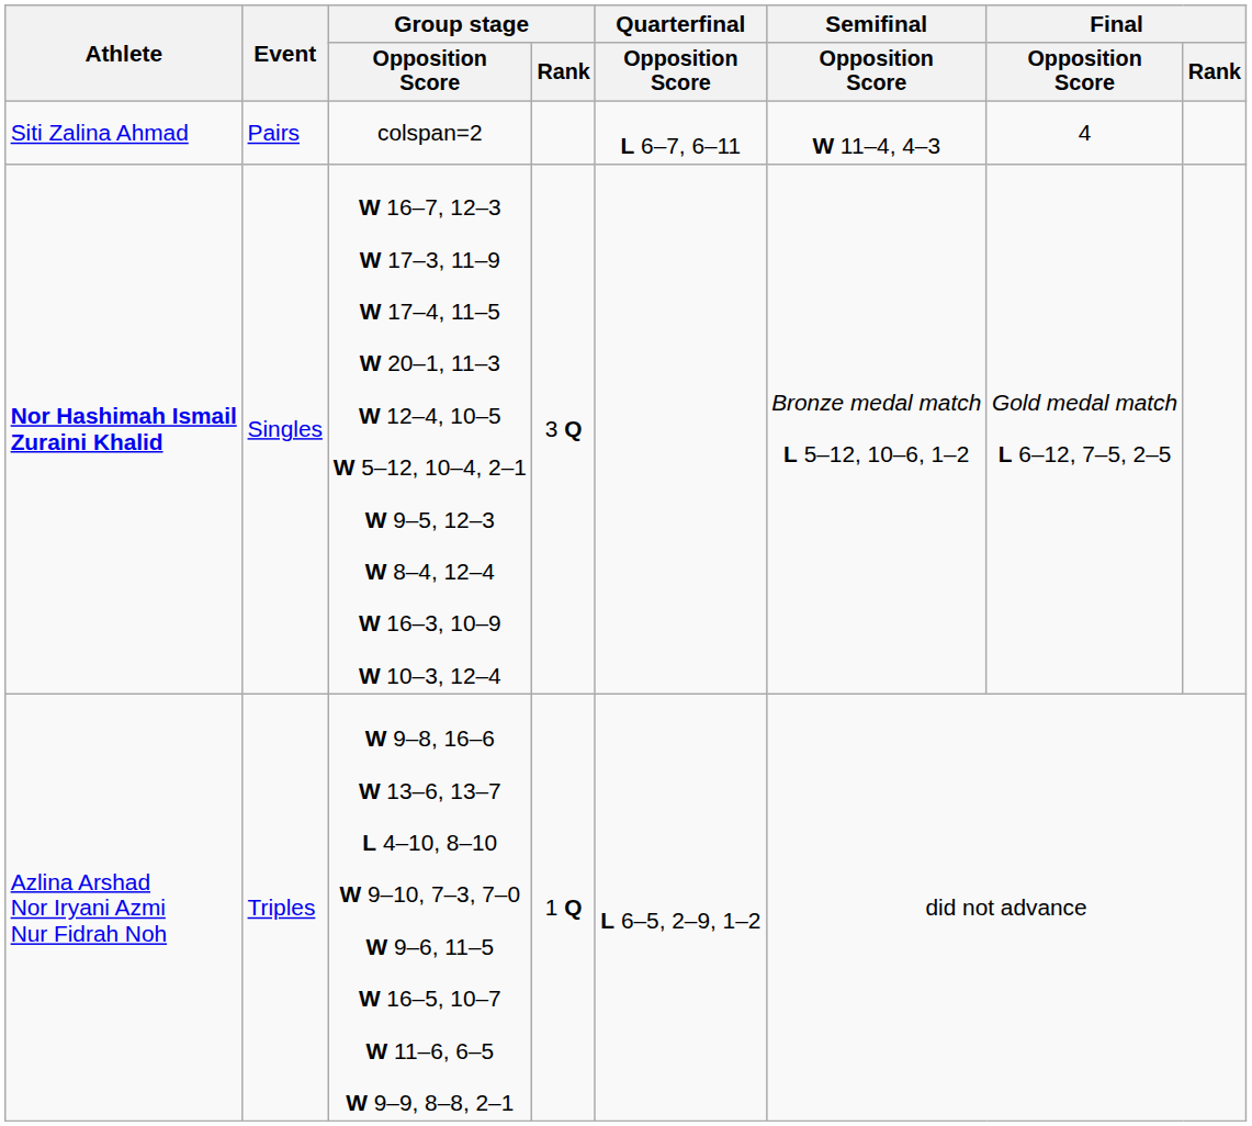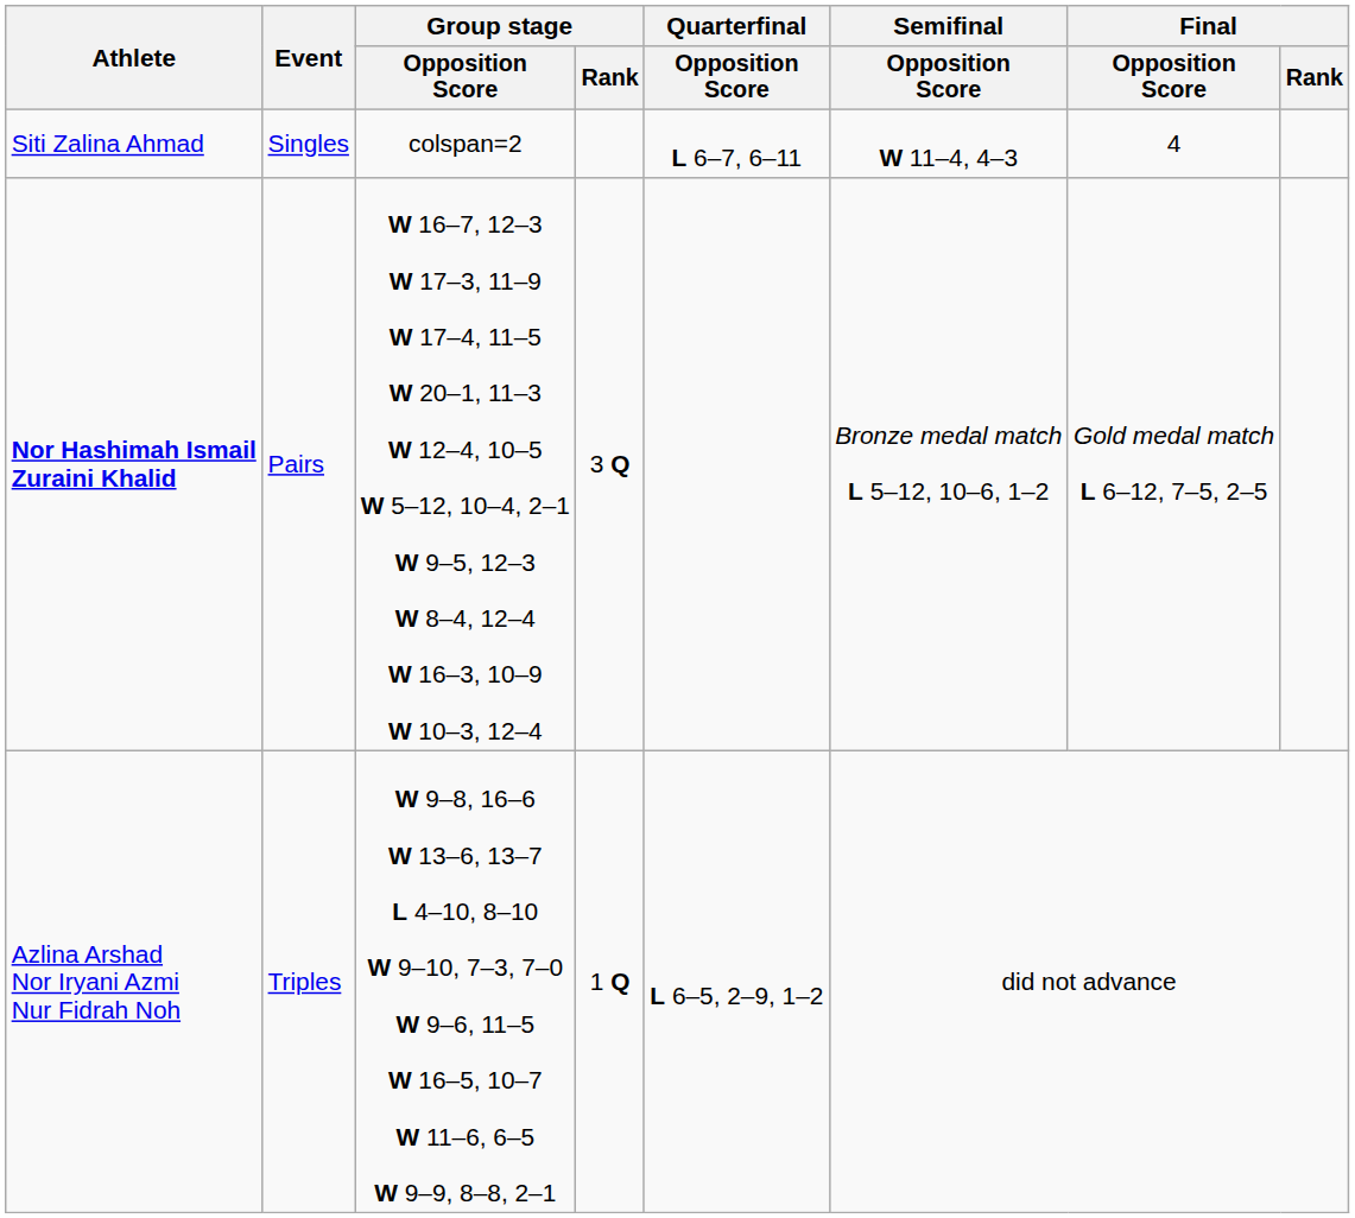Siti Zalina Ahmad | Event: Pairs -> Singles
Nor Hashimah Ismail Zuraini Khalid | Event: Singles -> Pairs
